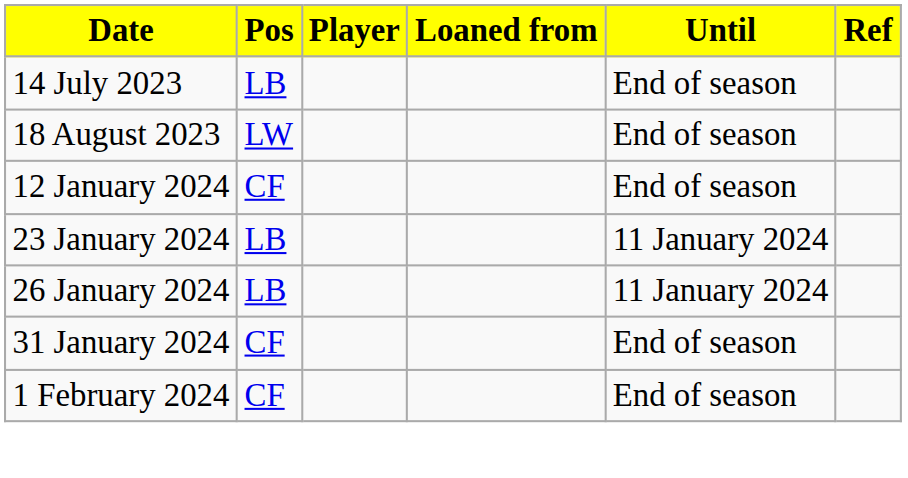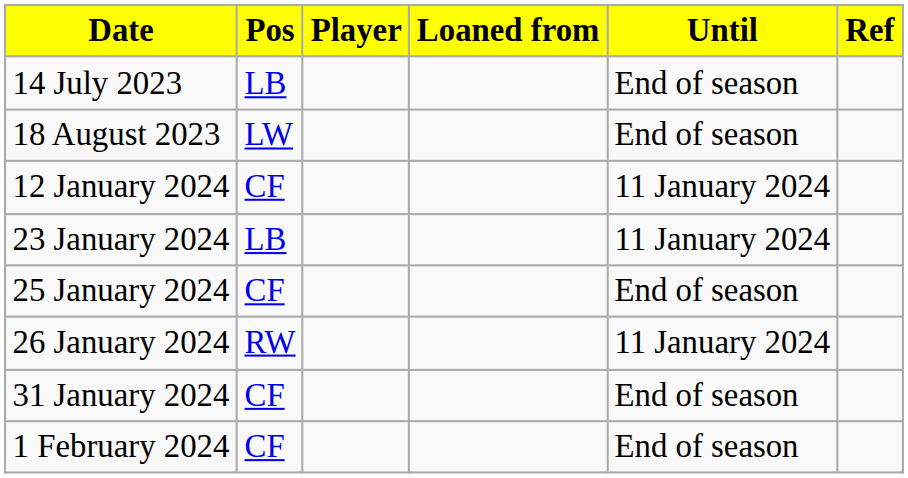12 January 2024 | Until: End of season -> 11 January 2024
+ row: 25 January 2024 | CF | End of season
26 January 2024 | Pos: LB -> RW
